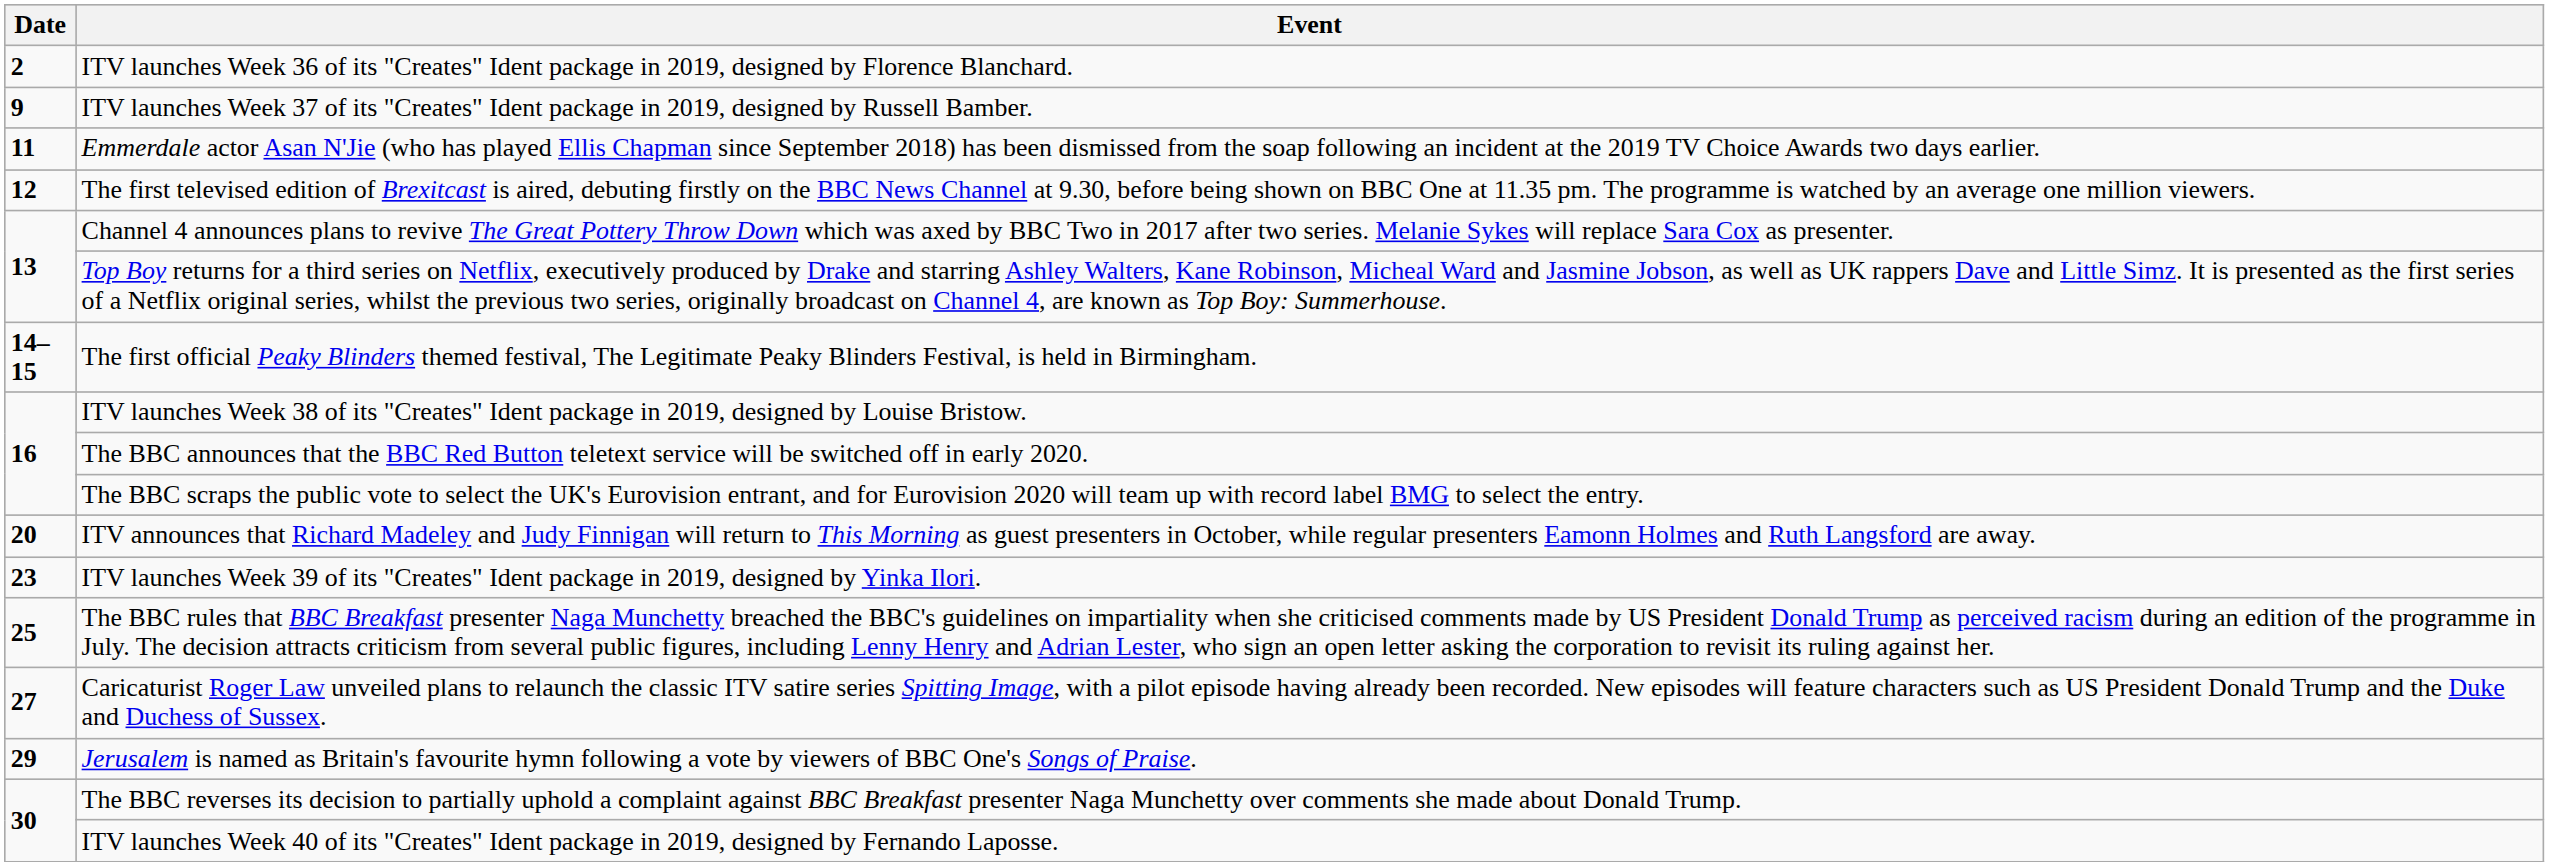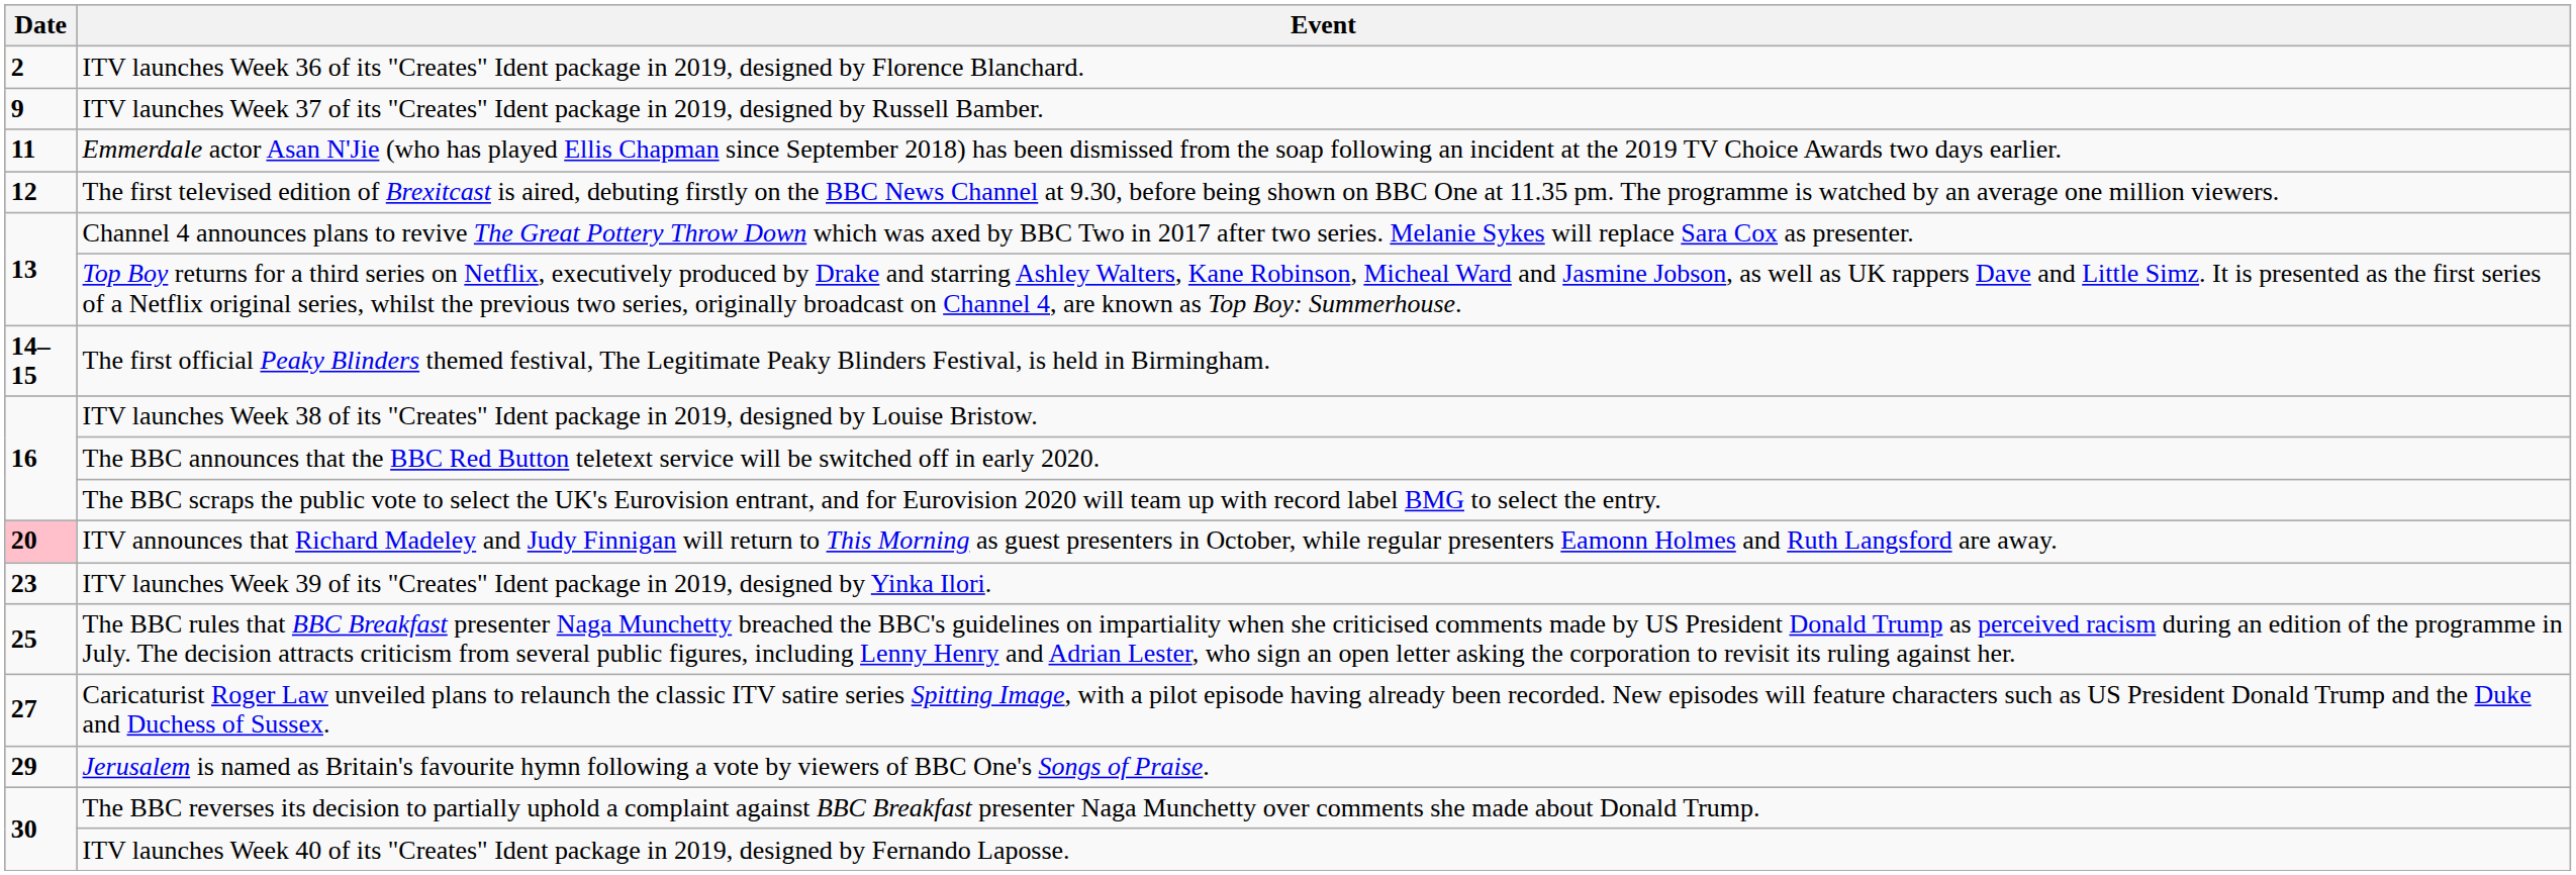row 12 | Date: no background -> pink background
